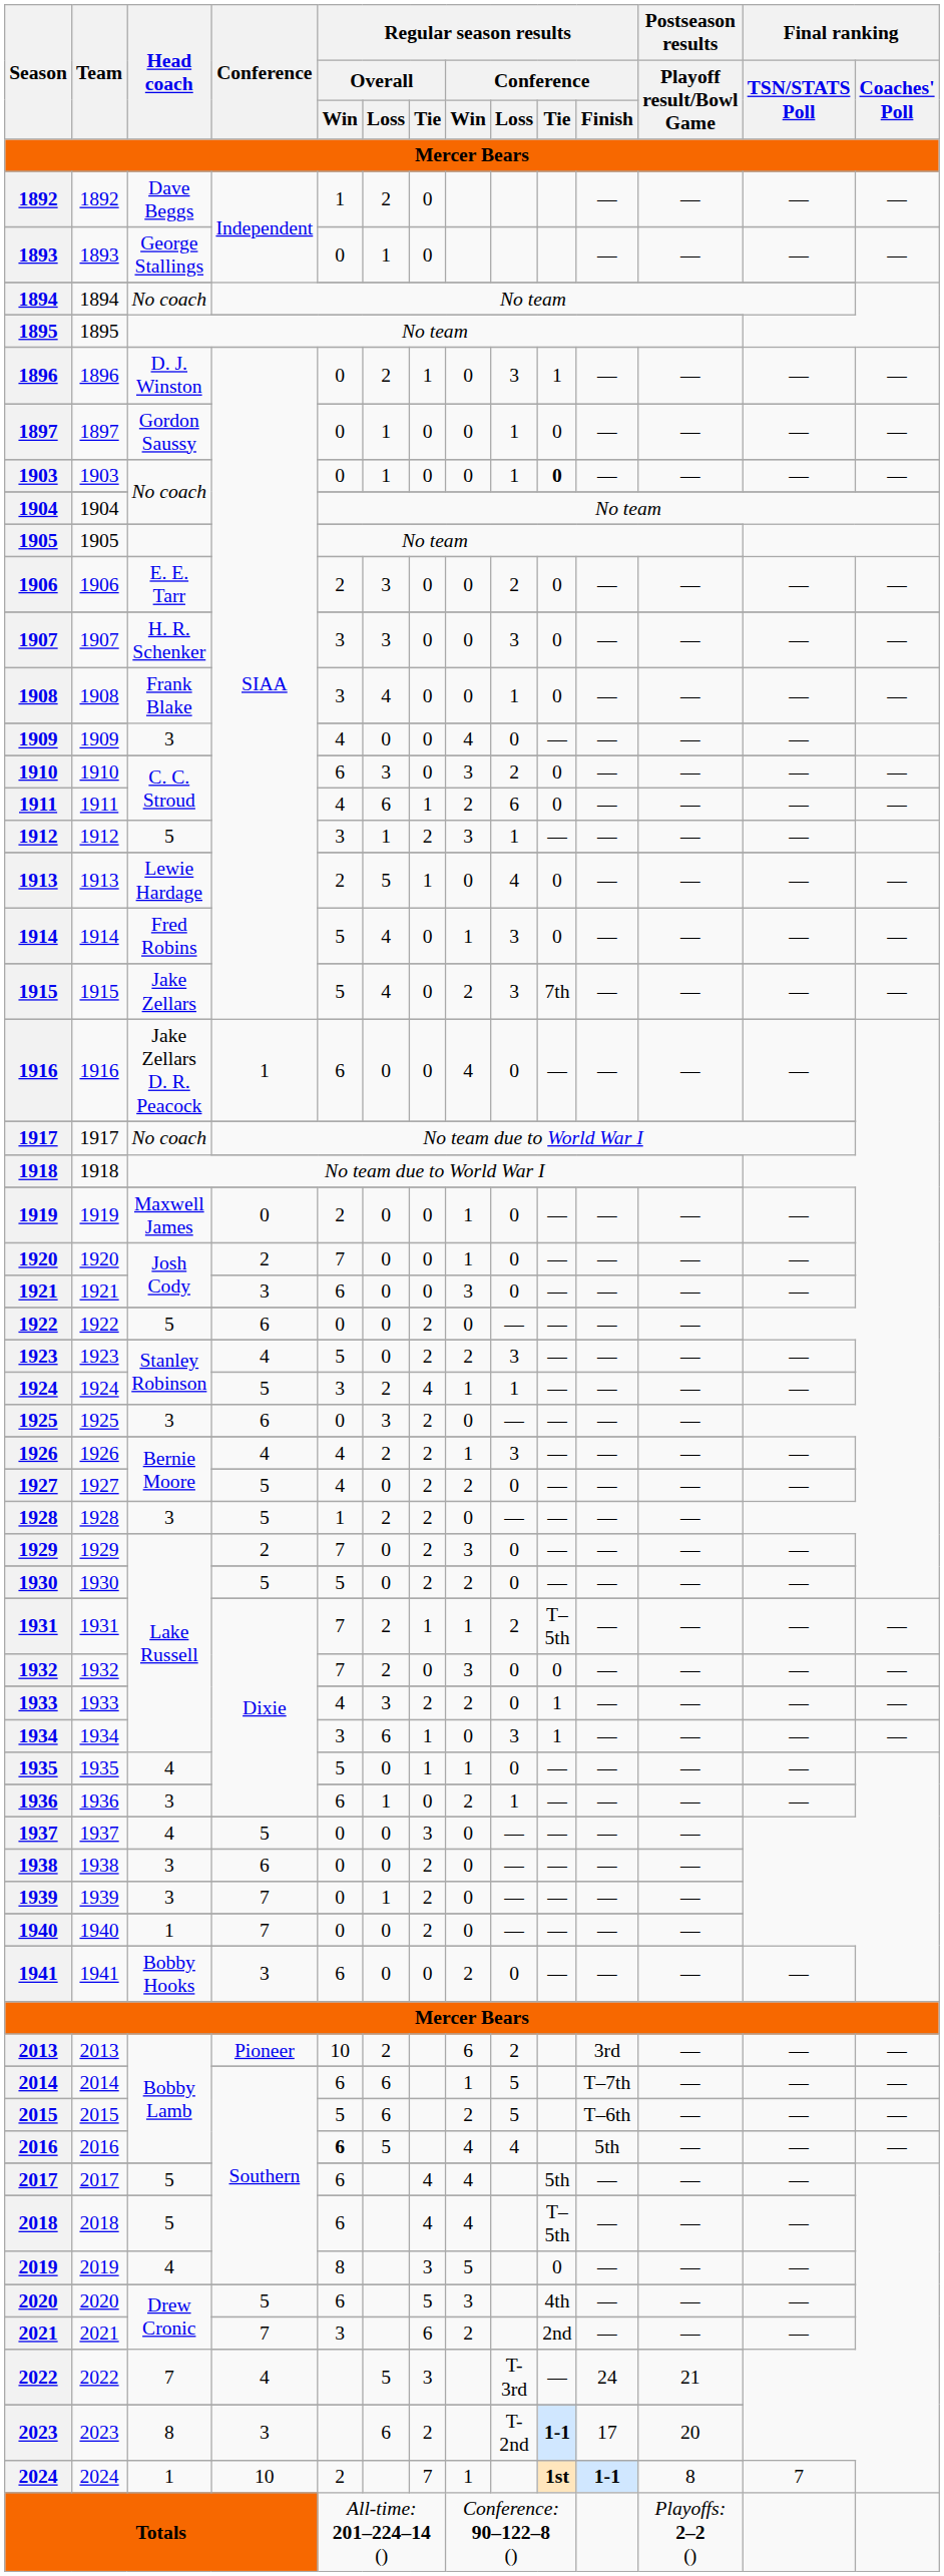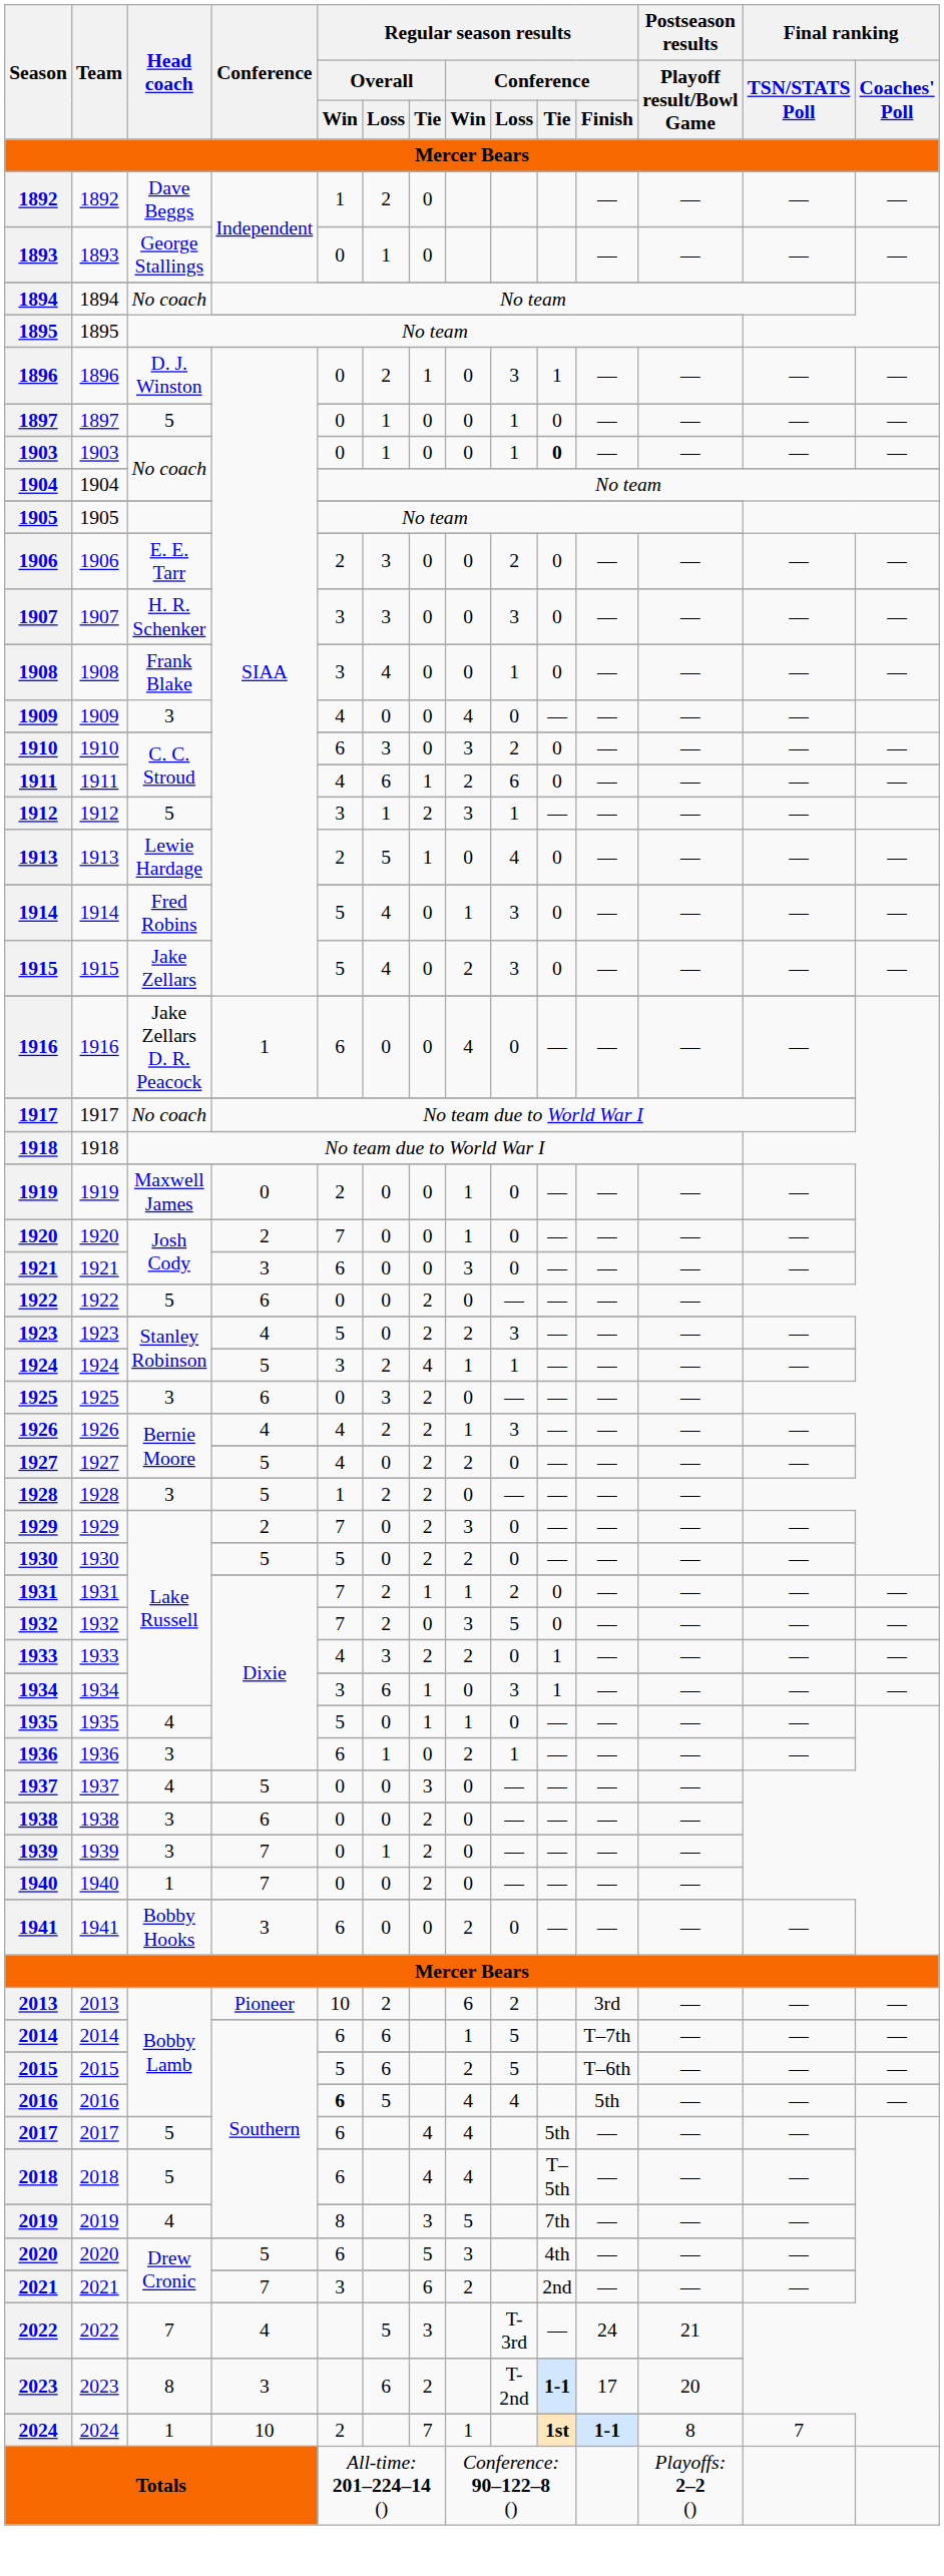row 10 | Head coach: Gordon Saussy -> 5
row 23 | Regular season results / Conference / Tie: 7th -> 0
row 39 | Regular season results / Conference / Tie: T–5th -> 0
row 40 | Regular season results / Conference / Loss: 0 -> 5
row 57 | Regular season results / Conference / Tie: 0 -> 7th
